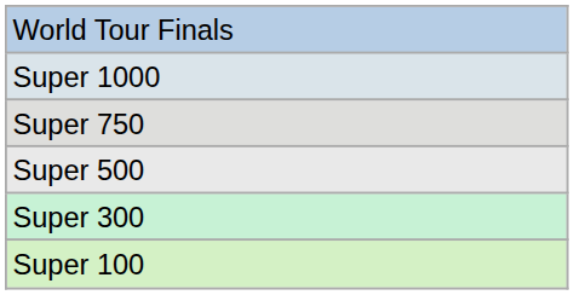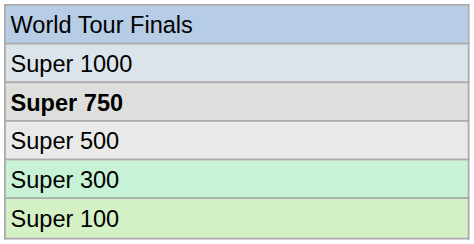row 3 | column 1: normal -> bold
